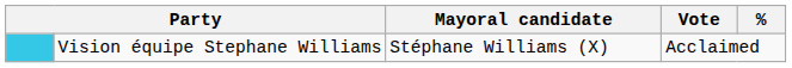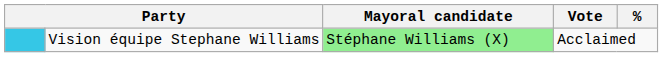Vision équipe Stephane Williams | Mayoral candidate: no background -> lightgreen background
